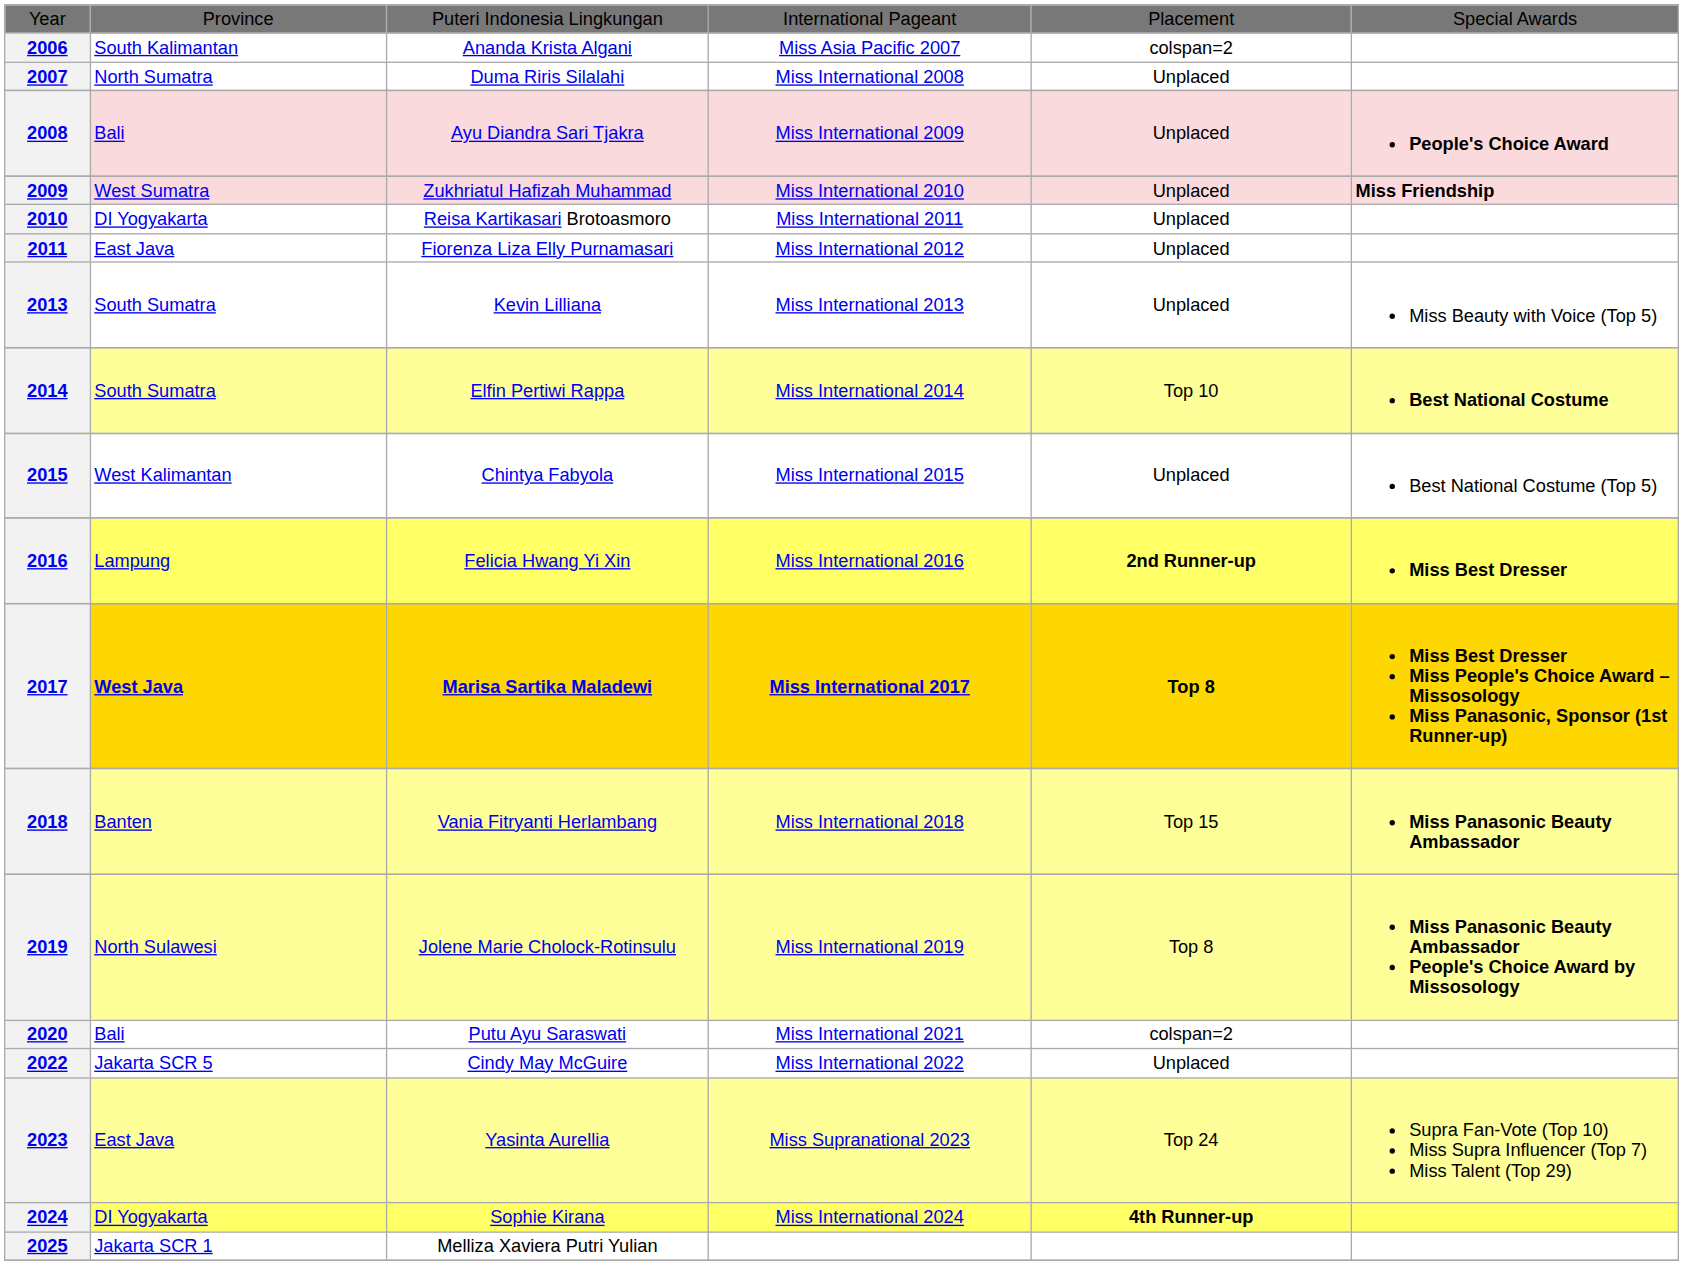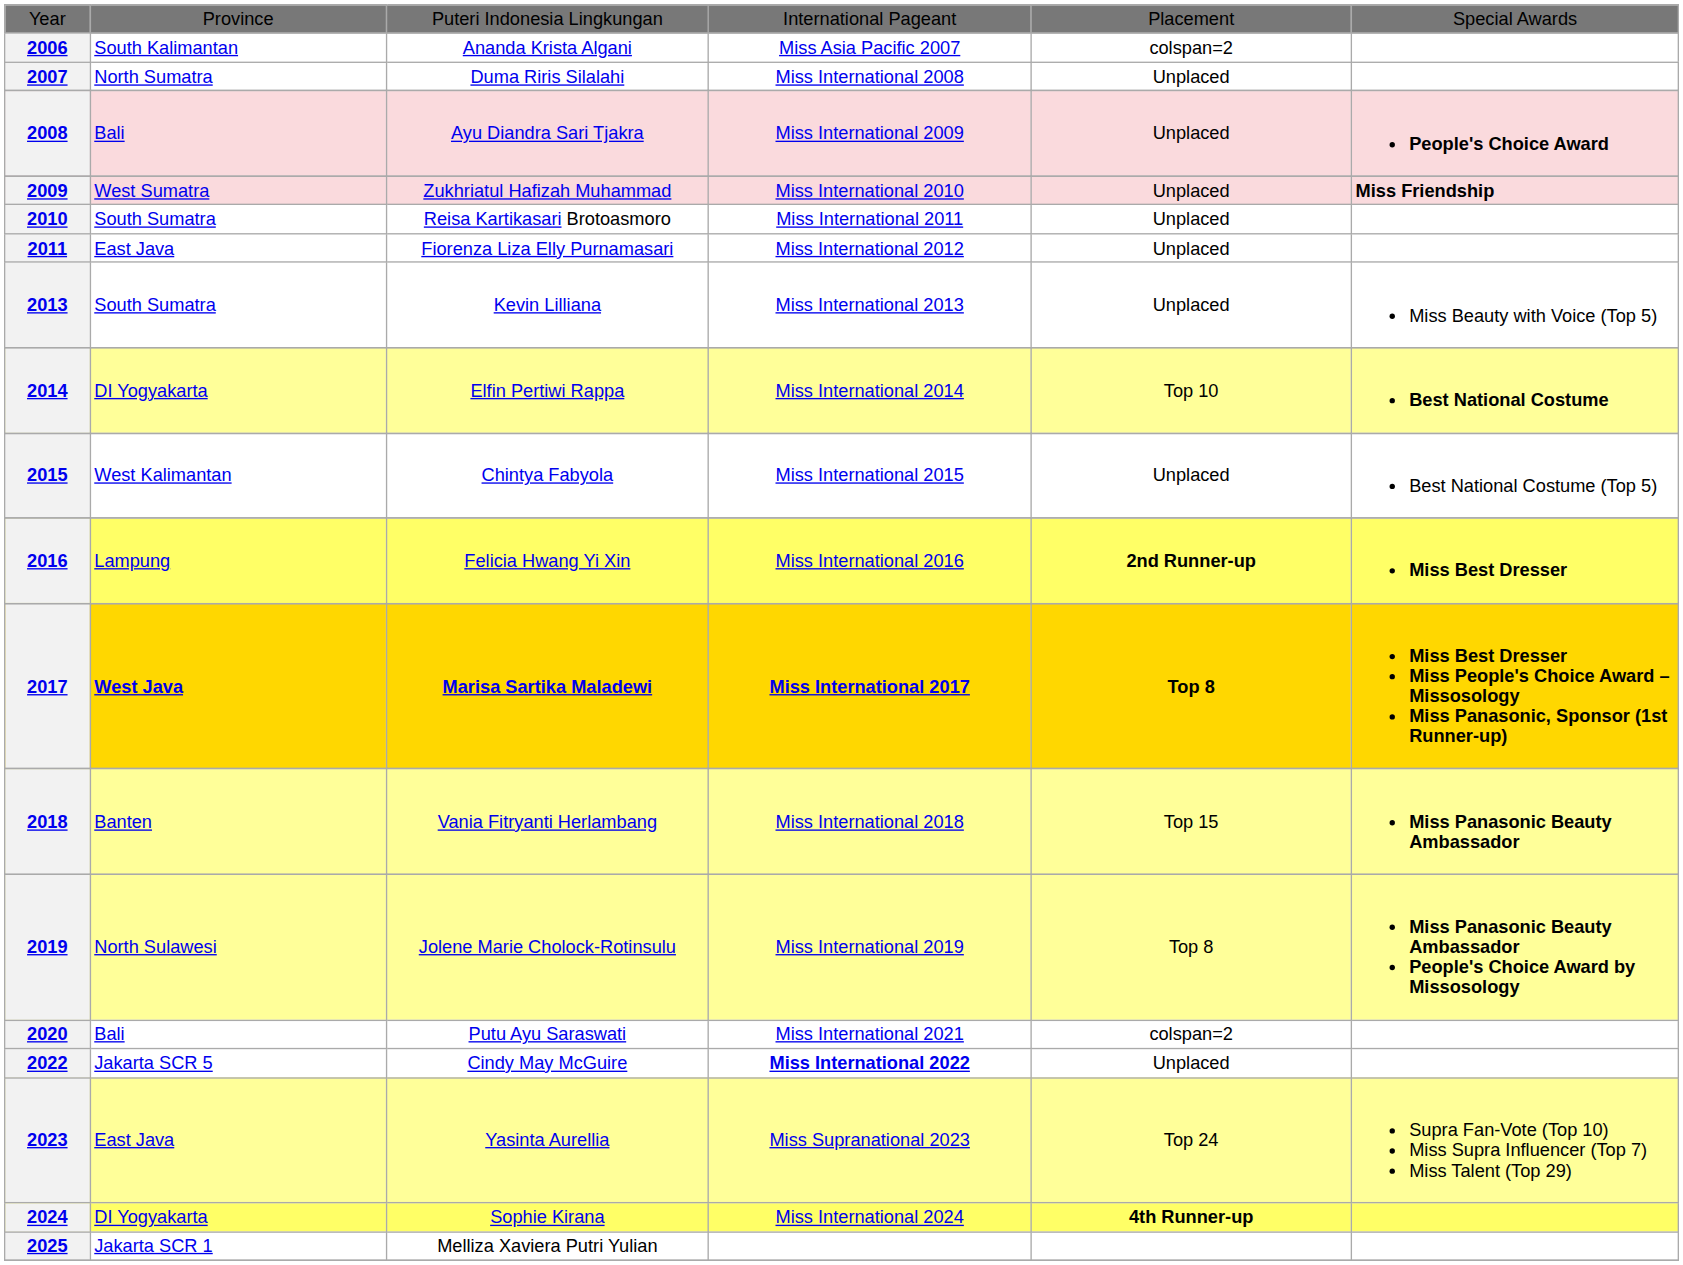2010 | column 2: DI Yogyakarta -> South Sumatra
2014 | column 2: South Sumatra -> DI Yogyakarta
2022 | column 4: normal -> bold
